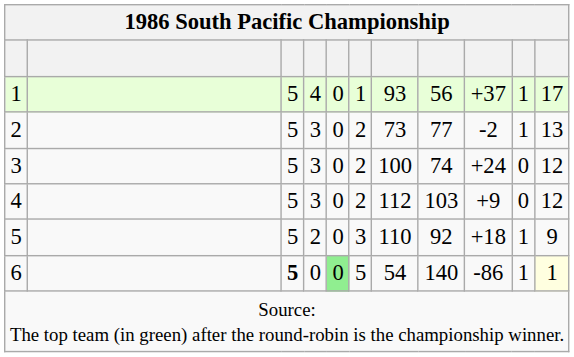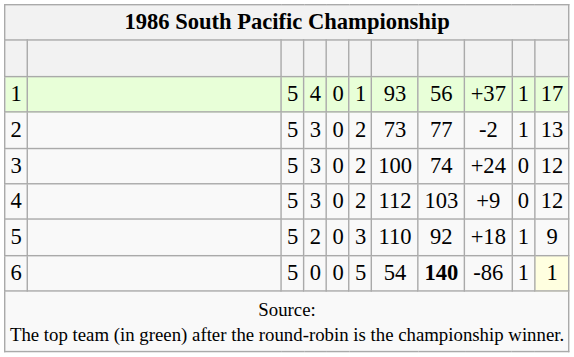6 | column 3: bold -> normal
6 | column 5: lightgreen background -> no background
6 | column 8: normal -> bold
